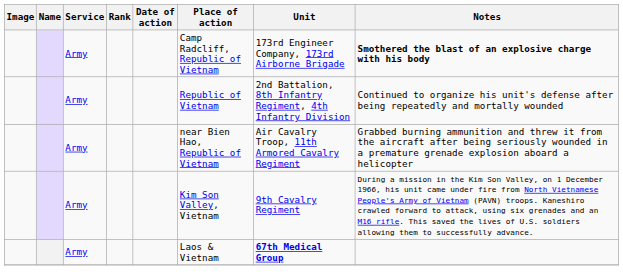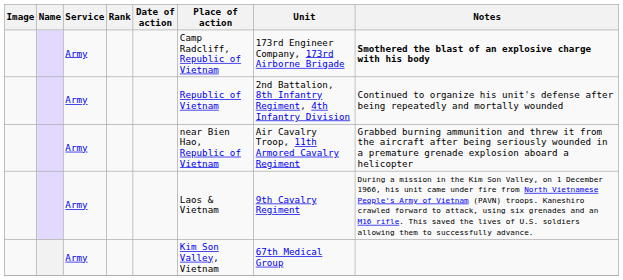row 5 | Place of action: Kim Son Valley, Vietnam -> Laos & Vietnam
row 6 | Place of action: Laos & Vietnam -> Kim Son Valley, Vietnam
row 6 | Unit: bold -> normal
